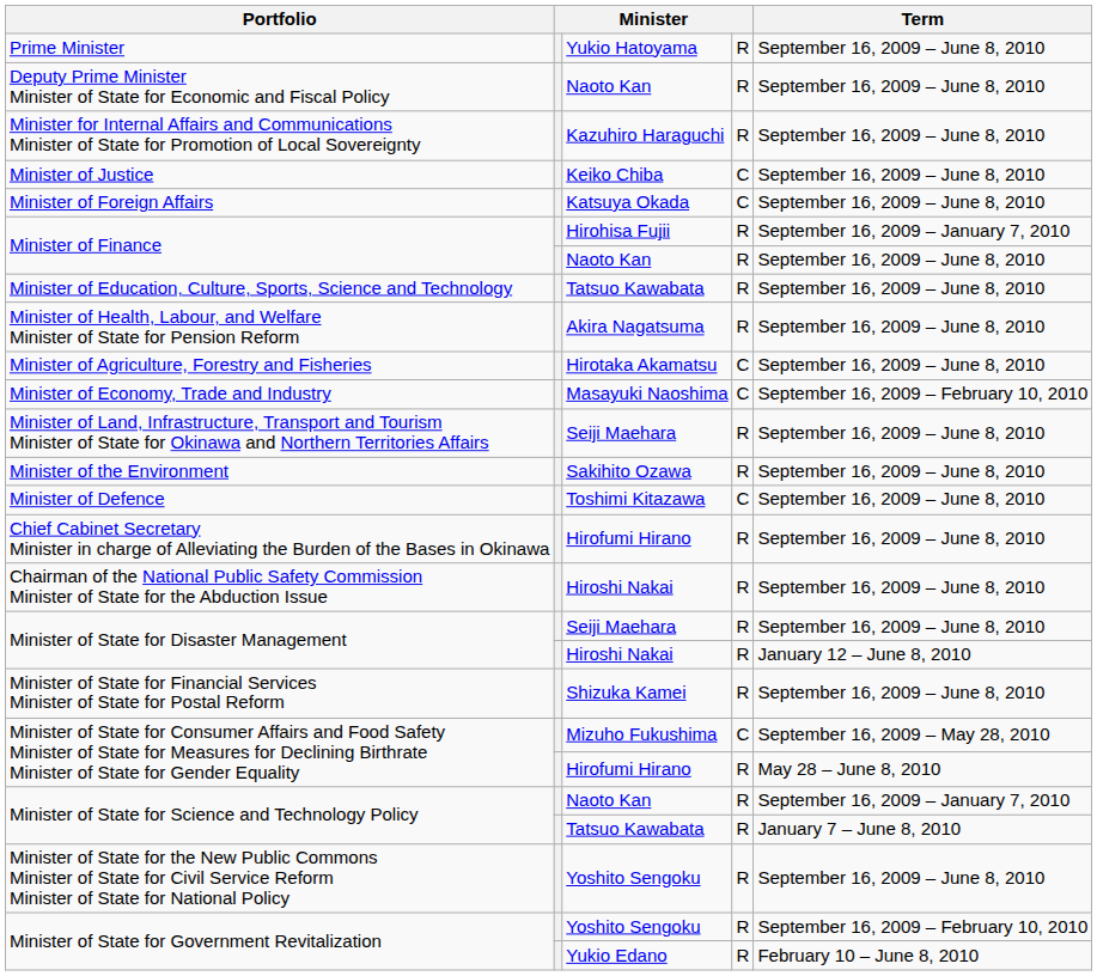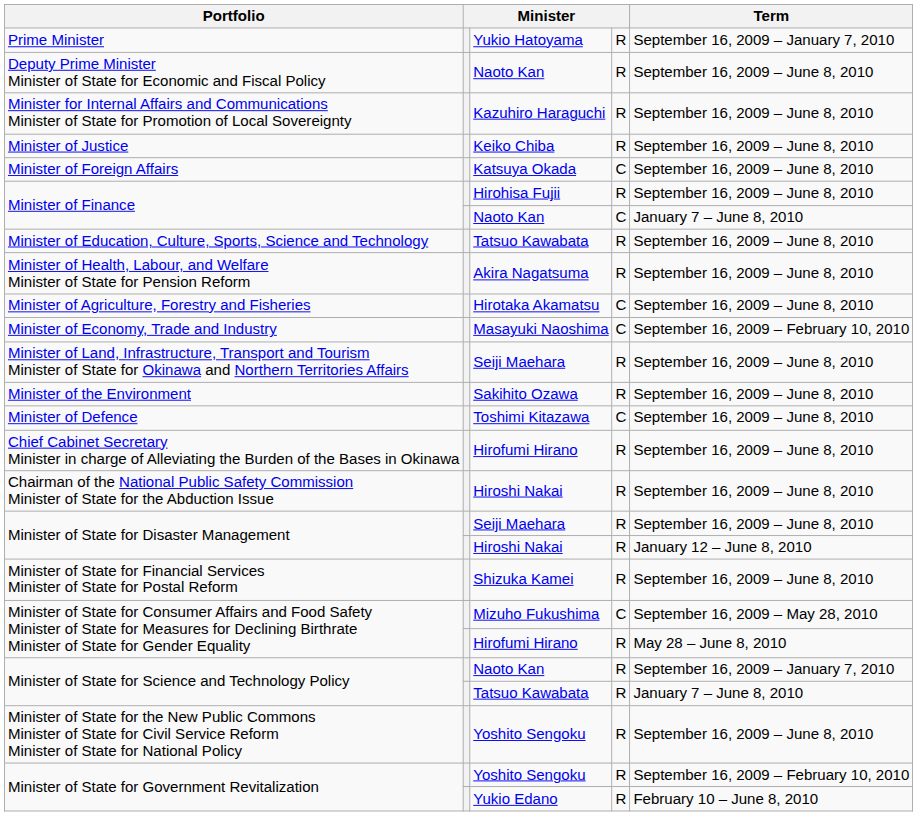Prime Minister | column 5: September 16, 2009 – June 8, 2010 -> September 16, 2009 – January 7, 2010
Minister of Justice | column 4: C -> R
Minister of Finance / Hirohisa Fujii | column 5: September 16, 2009 – January 7, 2010 -> September 16, 2009 – June 8, 2010
Minister of Finance / Naoto Kan | column 4: R -> C
Minister of Finance / Naoto Kan | column 5: September 16, 2009 – June 8, 2010 -> January 7 – June 8, 2010
